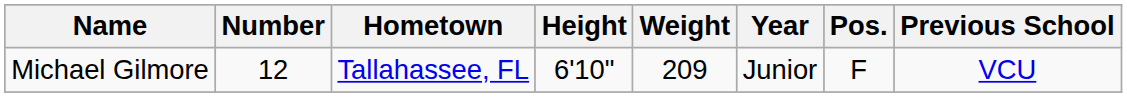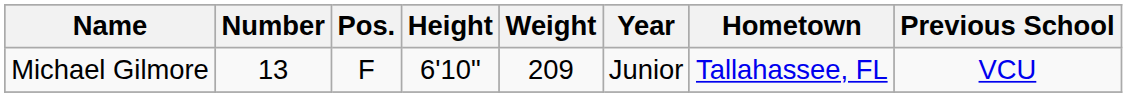columns swapped: Pos. <-> Hometown
Michael Gilmore | Number: 12 -> 13
